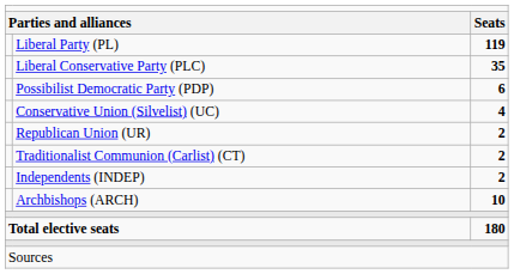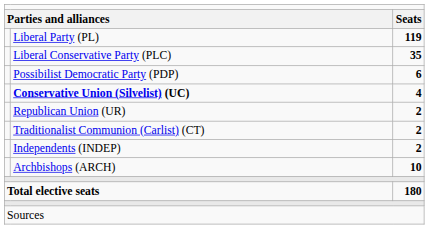Conservative Union (Silvelist) (UC) | column 2: normal -> bold
